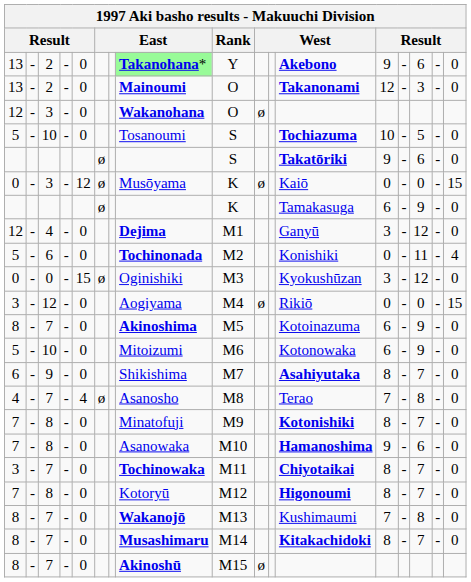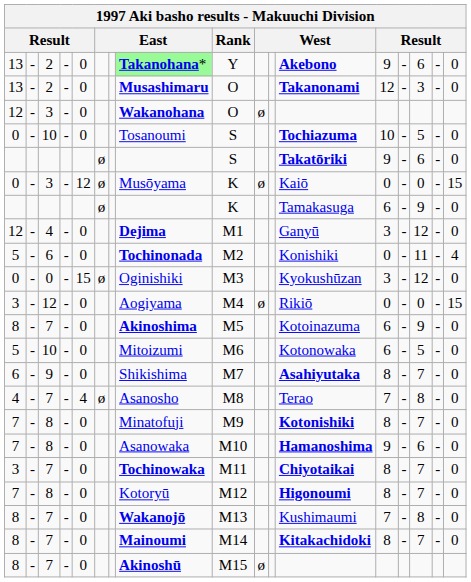row 4 | column 8: Mainoumi -> Musashimaru
row 6 | column 1: 5 -> 0
row 15 | column 15: 9 -> 5
row 23 | column 8: Musashimaru -> Mainoumi
